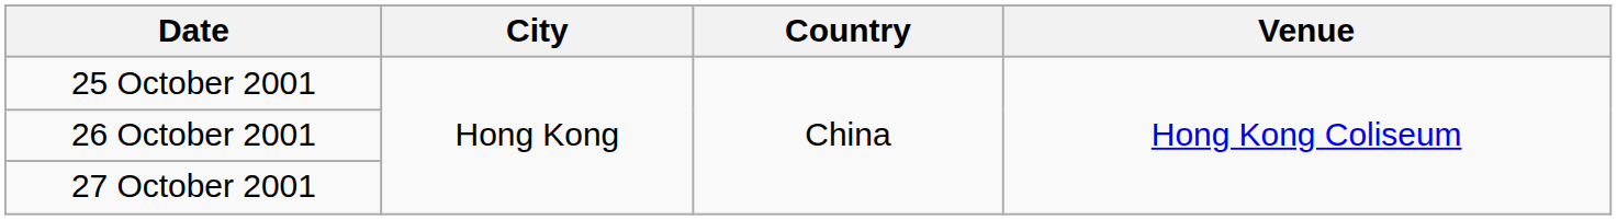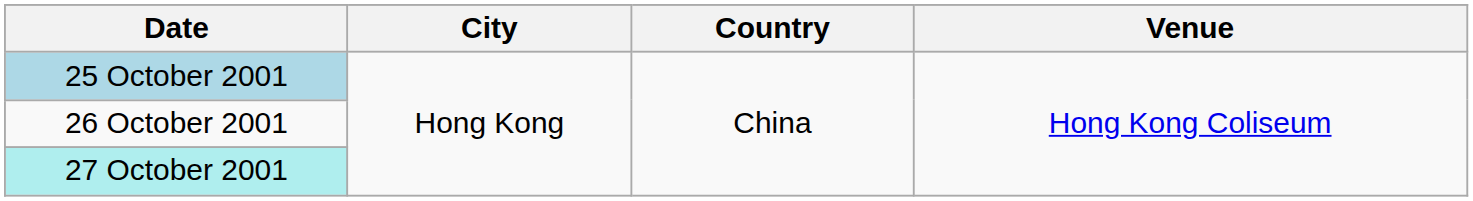25 October 2001 | Date: no background -> lightblue background
27 October 2001 | Date: no background -> paleturquoise background
